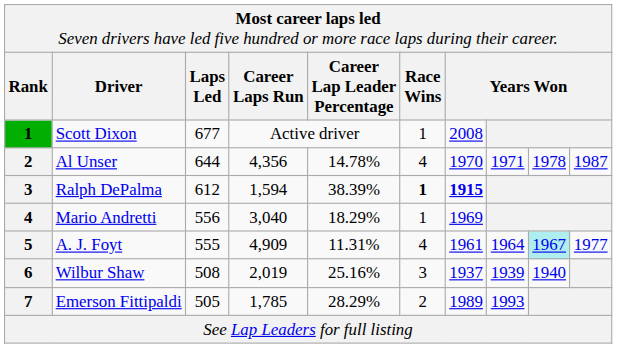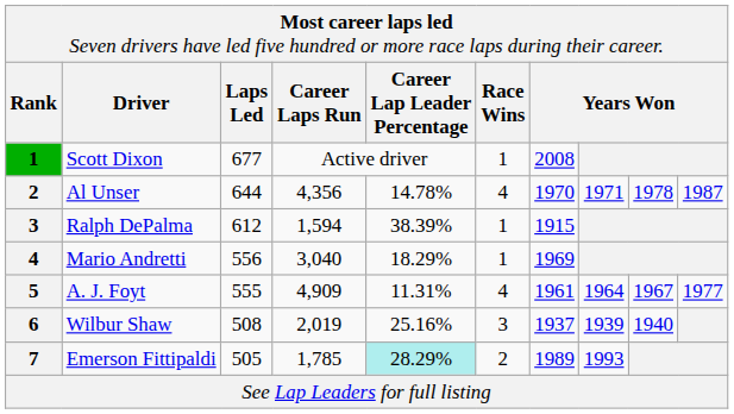Ralph DePalma | column 6: bold -> normal
Ralph DePalma | column 7: bold -> normal
A. J. Foyt | column 9: paleturquoise background -> no background
Emerson Fittipaldi | column 5: no background -> paleturquoise background
